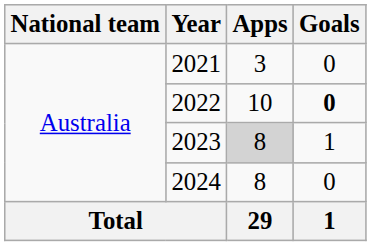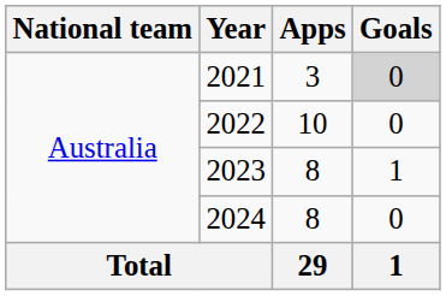2021 | Goals: no background -> lightgrey background
2022 | Goals: bold -> normal
2023 | Apps: lightgrey background -> no background
